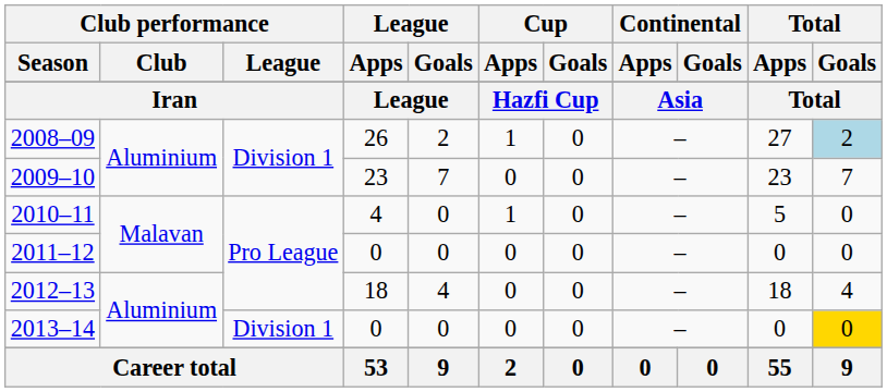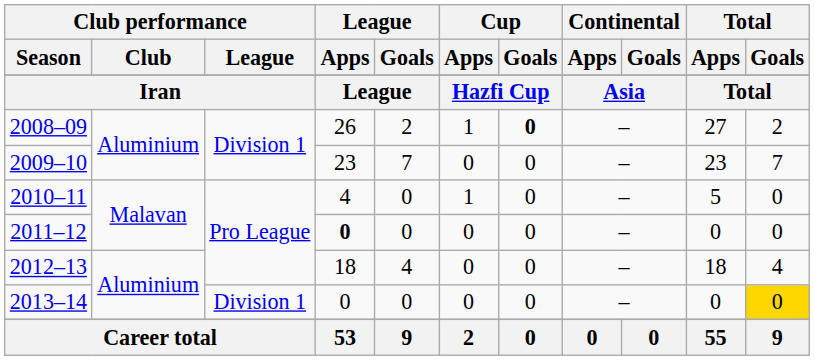2008–09 | Cup / Goals: normal -> bold
2008–09 | Total / Goals: lightblue background -> no background
2011–12 | League / Apps: normal -> bold
